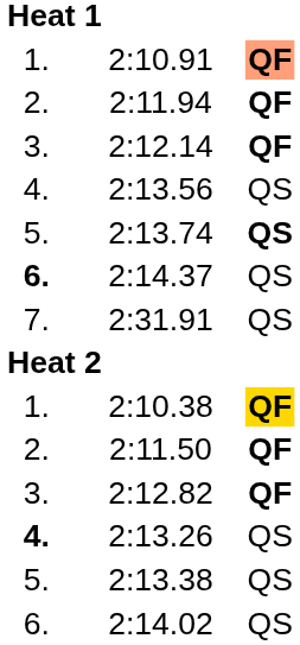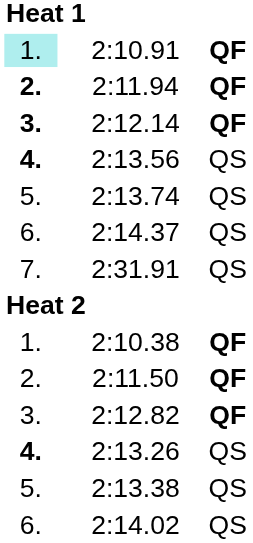2:10.91 | column 1: no background -> paleturquoise background
2:10.91 | column 3: lightsalmon background -> no background
2:11.94 | column 1: normal -> bold
2:12.14 | column 1: normal -> bold
2:13.56 | column 1: normal -> bold
2:13.74 | column 3: bold -> normal
2:14.37 | column 1: bold -> normal
2:10.38 | column 3: gold background -> no background
